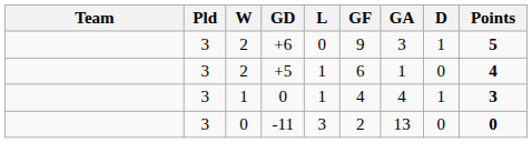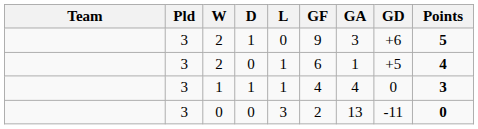columns swapped: D <-> GD
